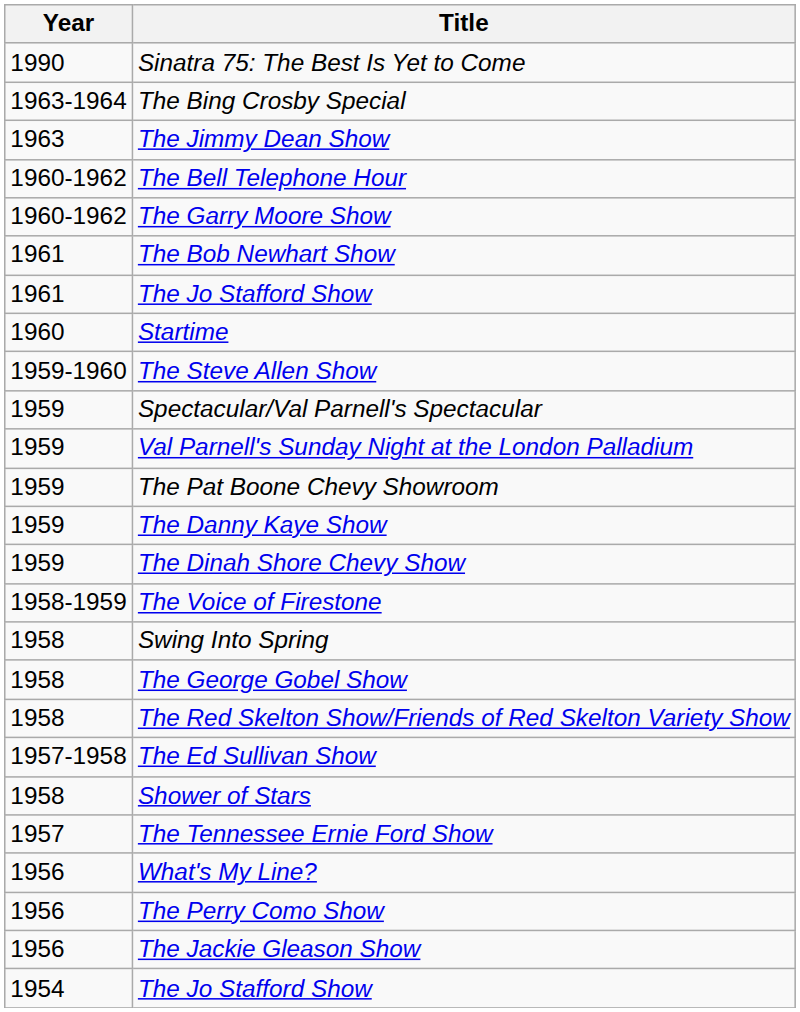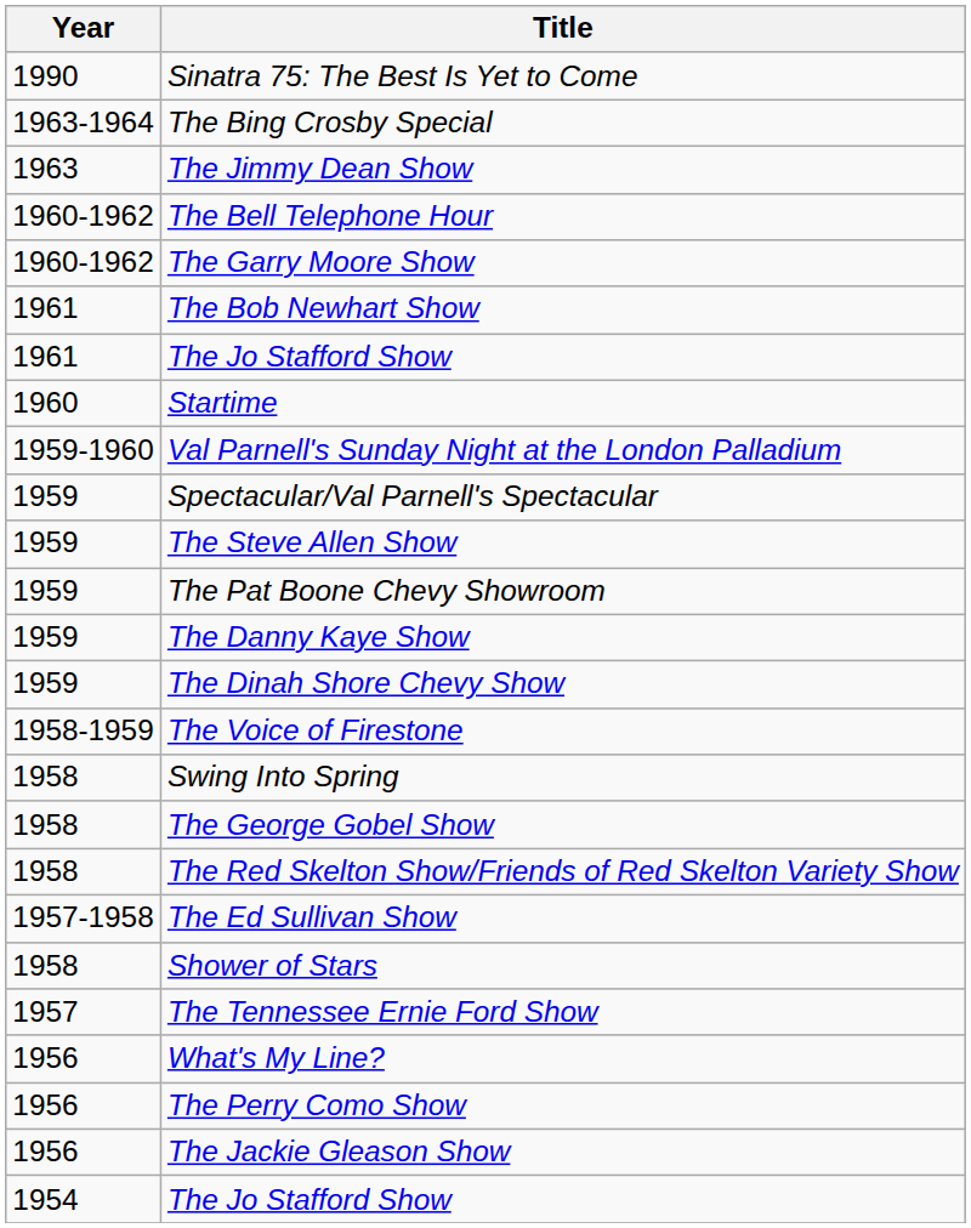row 10 | Title: The Steve Allen Show -> Val Parnell's Sunday Night at the London Palladium
row 12 | Title: Val Parnell's Sunday Night at the London Palladium -> The Steve Allen Show
